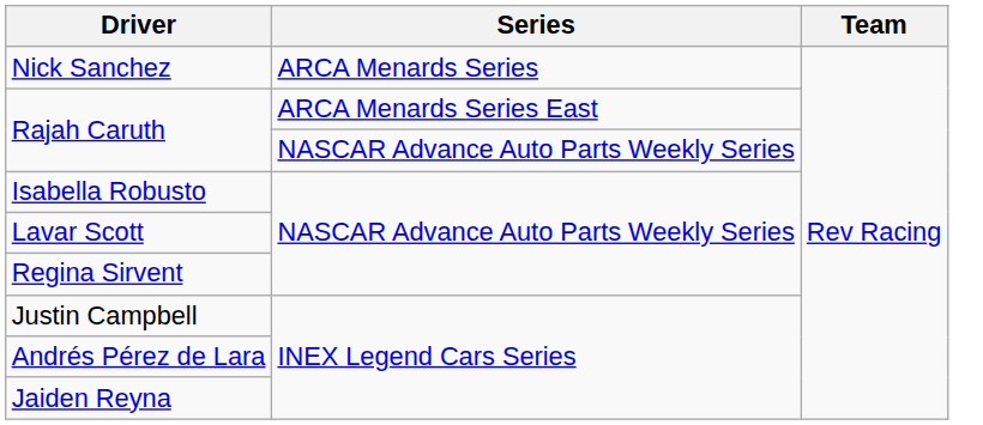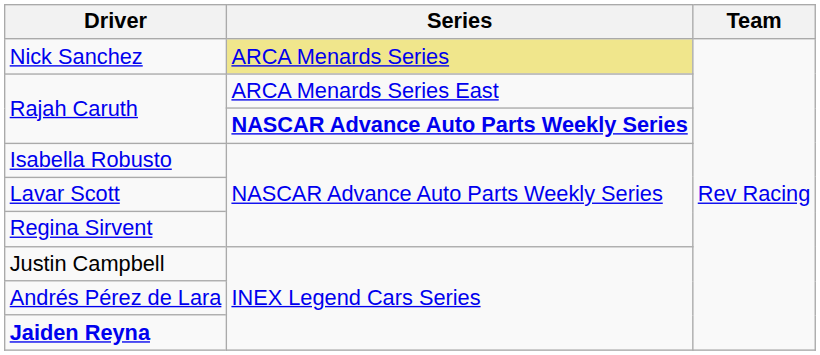Nick Sanchez | Series: no background -> khaki background
Rajah Caruth / NASCAR Advance Auto Parts Weekly Series | Series: normal -> bold
Jaiden Reyna | Driver: normal -> bold
